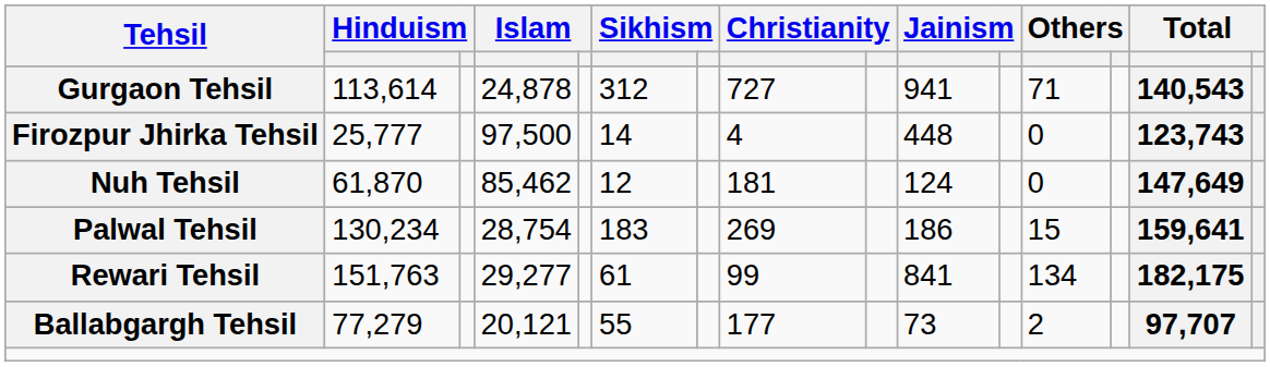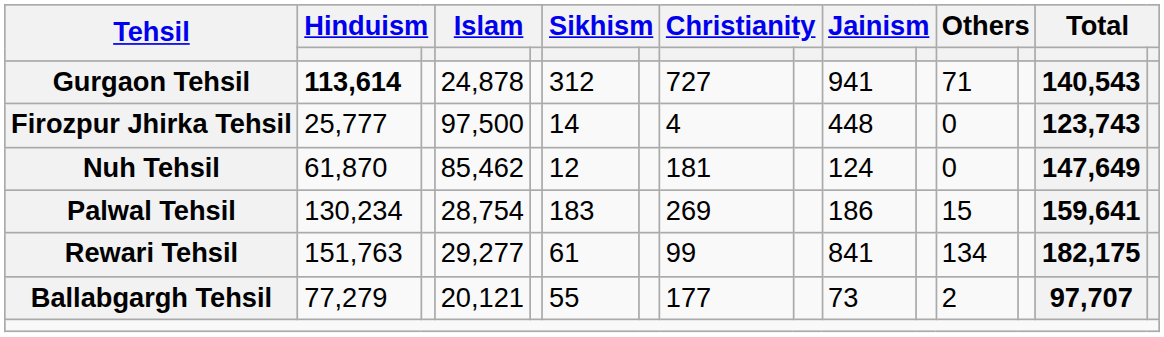Gurgaon Tehsil | column 2: normal -> bold
